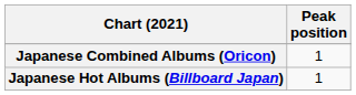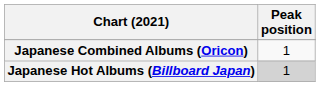Japanese Hot Albums (Billboard Japan) | Peak position: no background -> lightgrey background
